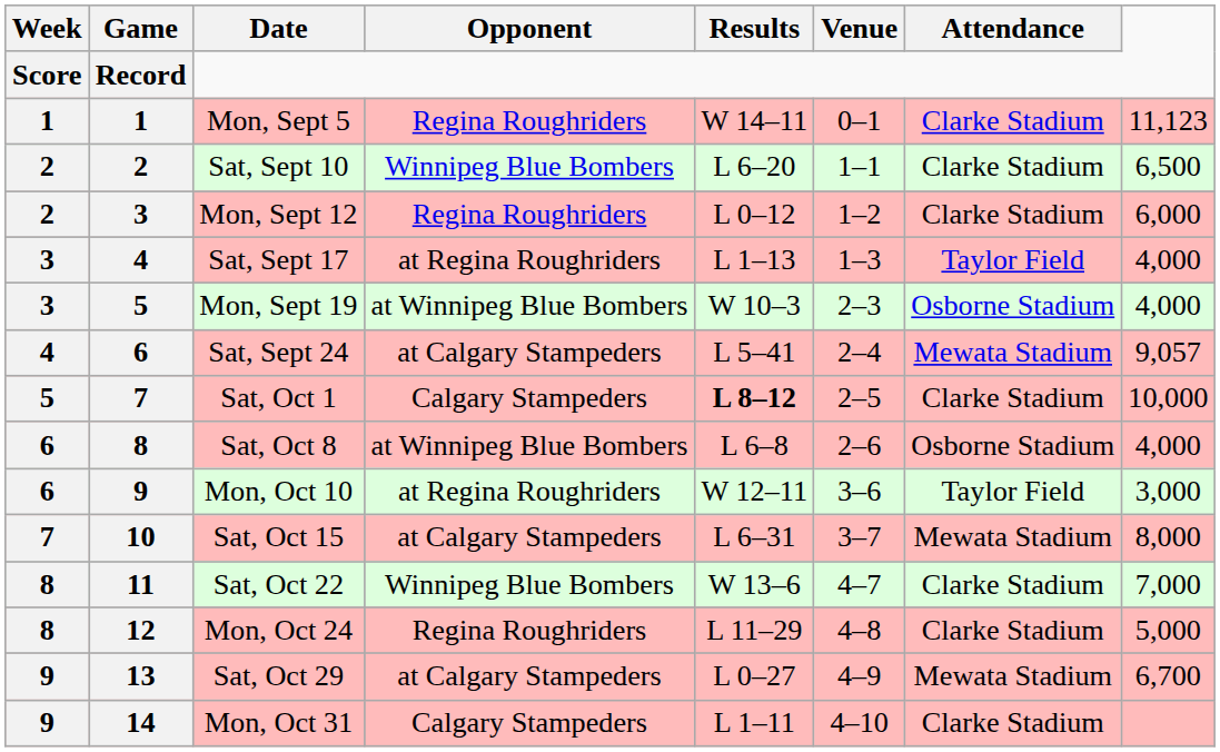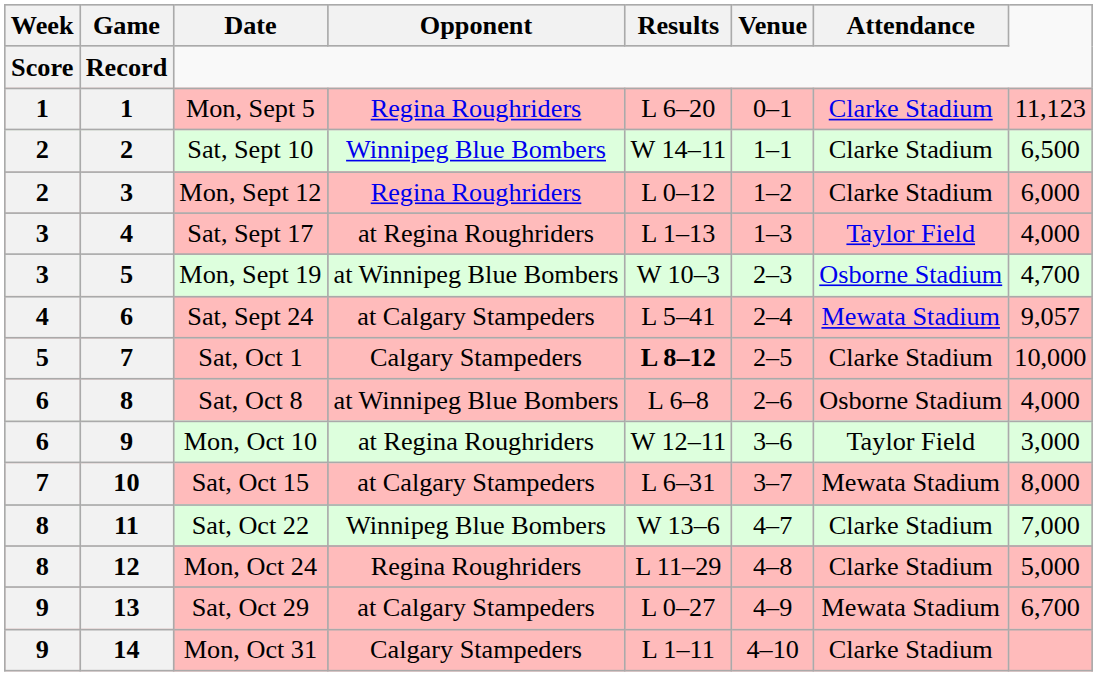Mon, Sept 5 | Results: W 14–11 -> L 6–20
Sat, Sept 10 | Results: L 6–20 -> W 14–11
Mon, Sept 19 | column 8: 4,000 -> 4,700
